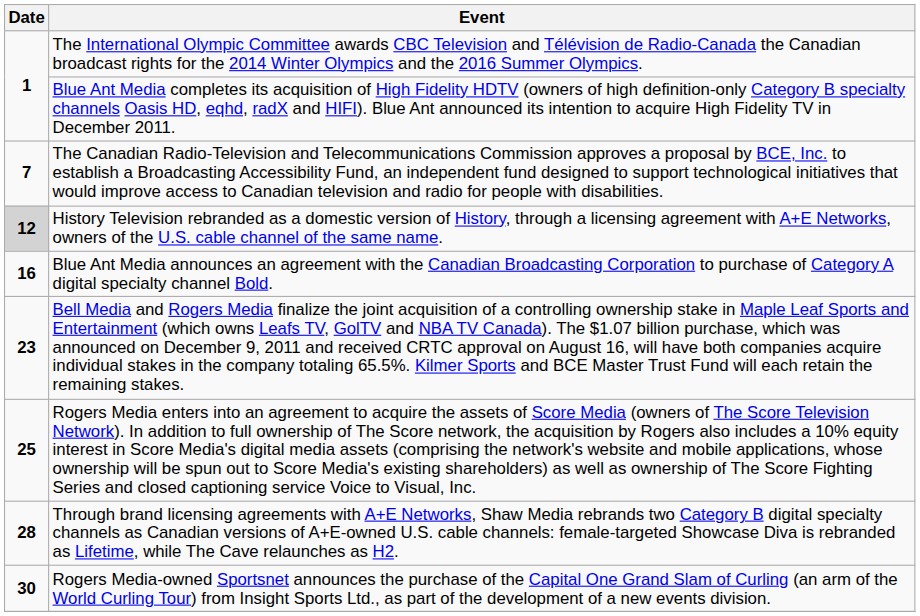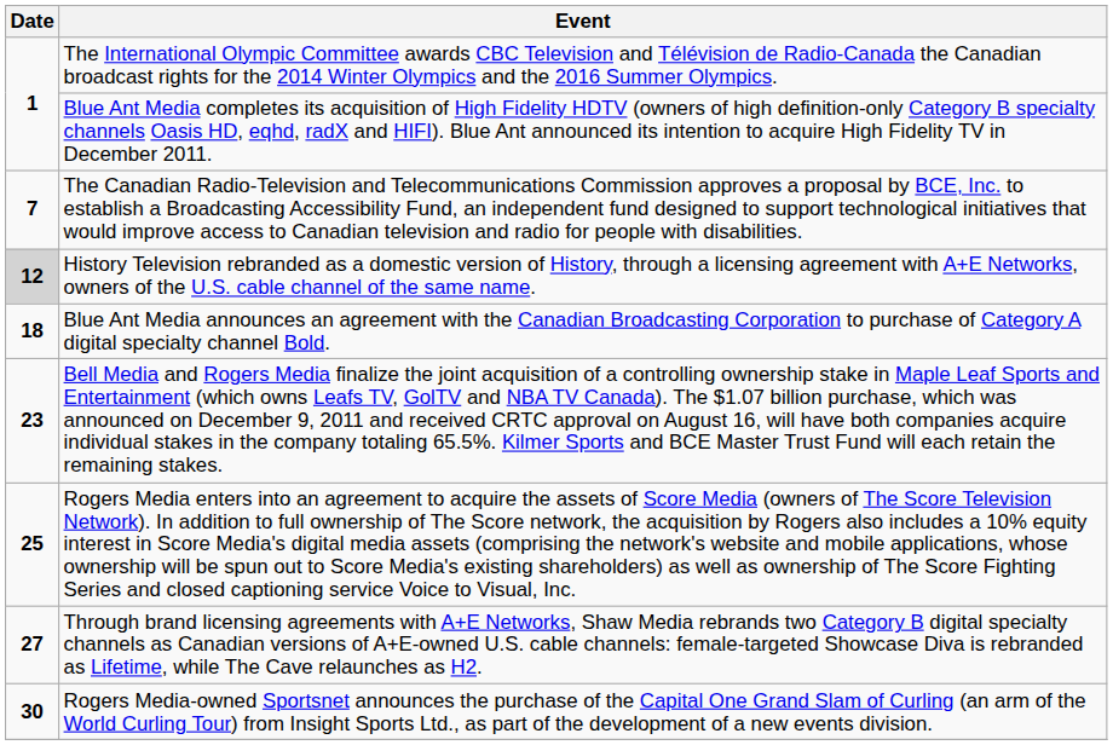row 6 | Date: 16 -> 18
row 9 | Date: 28 -> 27
